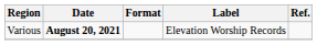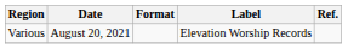Various | Date: bold -> normal
